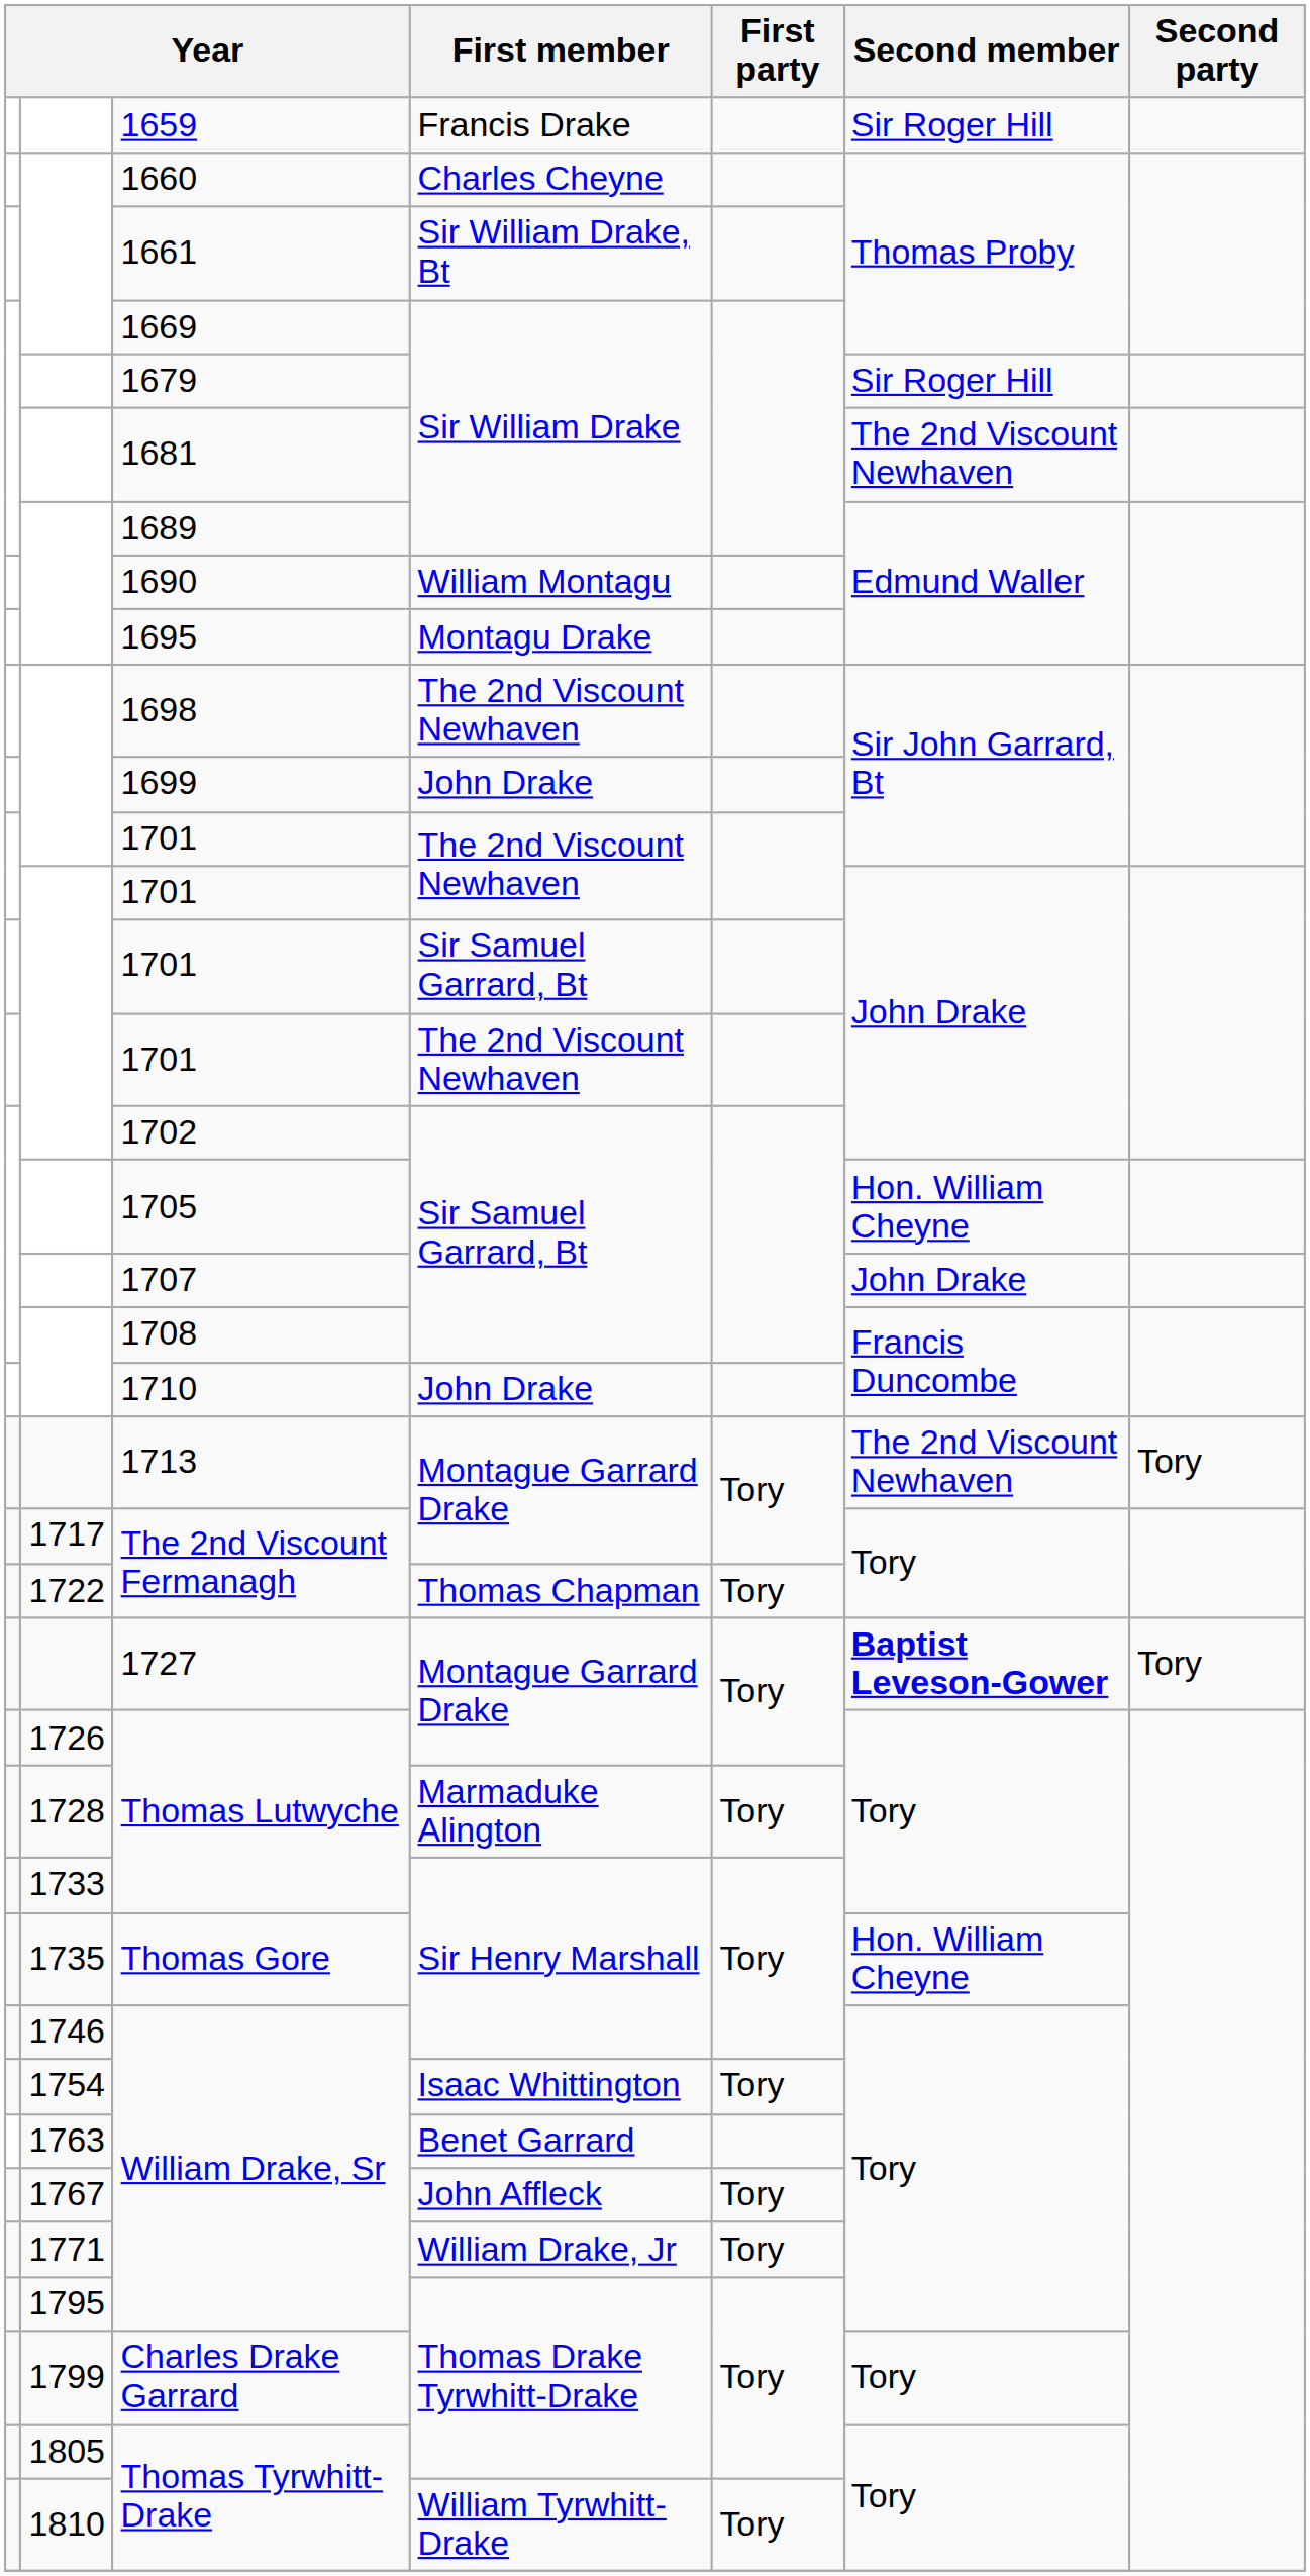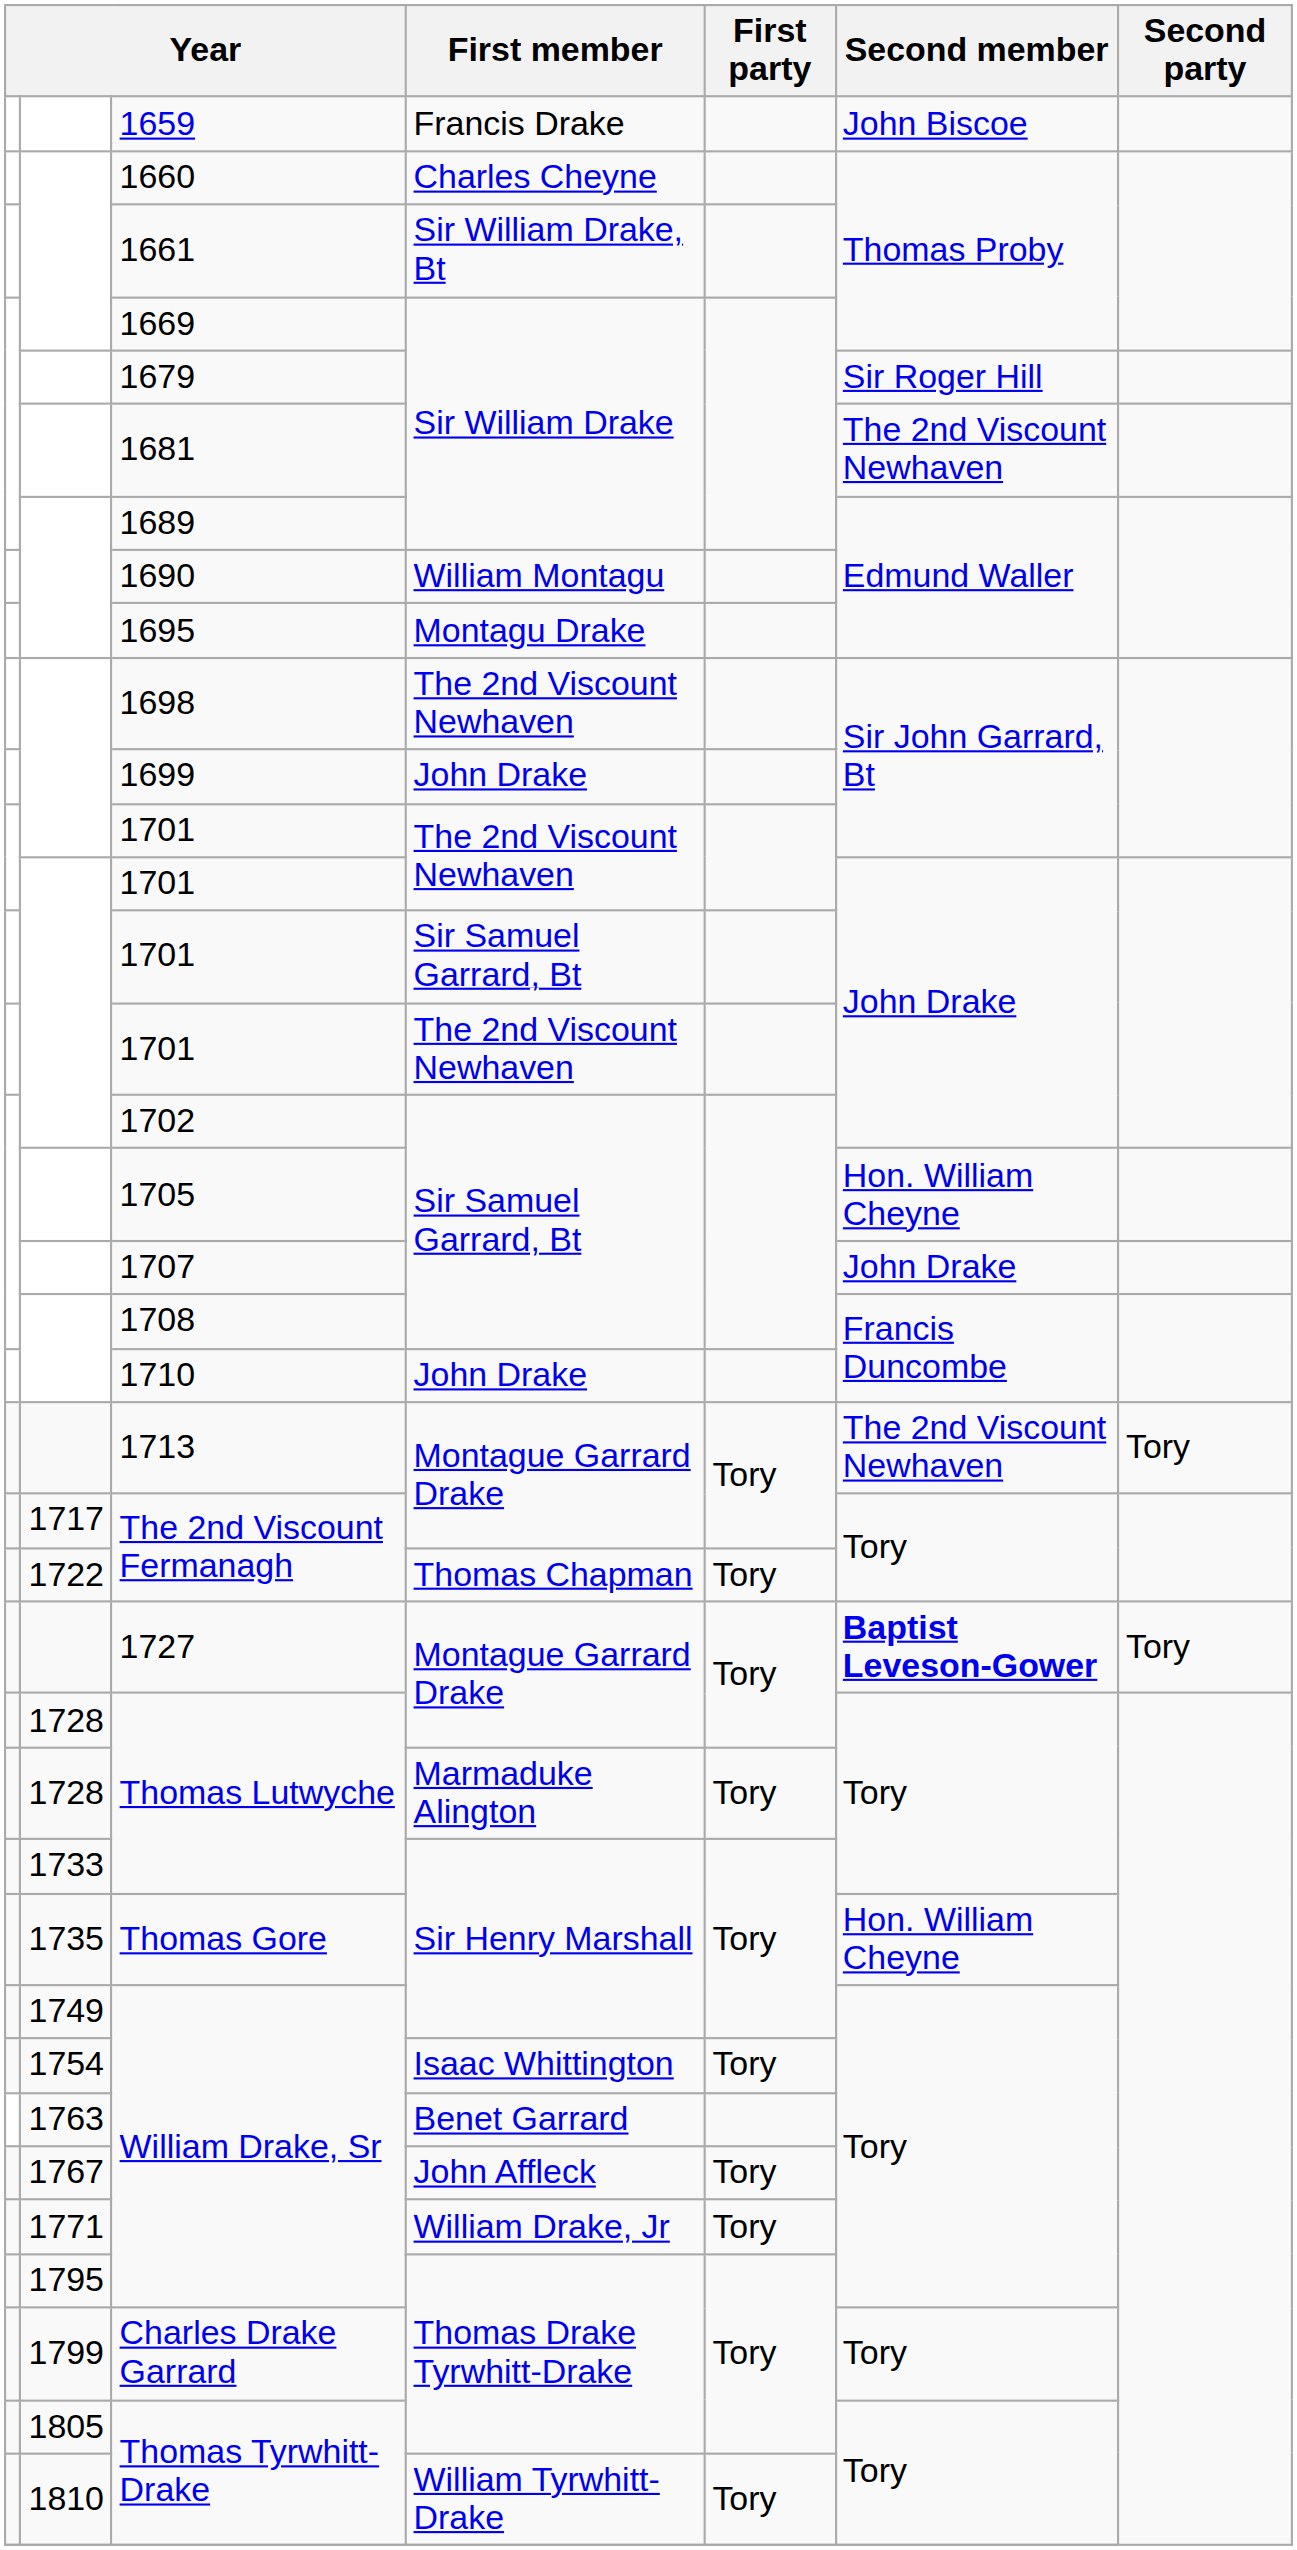1659 | Second member: Sir Roger Hill -> John Biscoe
Thomas Lutwyche / Montague Garrard Drake | column 2: 1726 -> 1728
William Drake, Sr / Sir Henry Marshall | column 2: 1746 -> 1749
